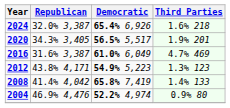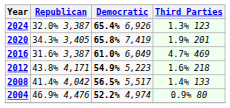2024 | Third Parties: 1.6% 218 -> 1.3% 123
2020 | Democratic: 56.5% 5,517 -> 65.8% 7,419
2012 | Third Parties: 1.3% 123 -> 1.6% 218
2008 | Democratic: 65.8% 7,419 -> 56.5% 5,517
